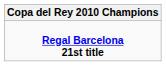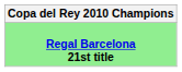row 2 | column 1: no background -> lightgreen background
